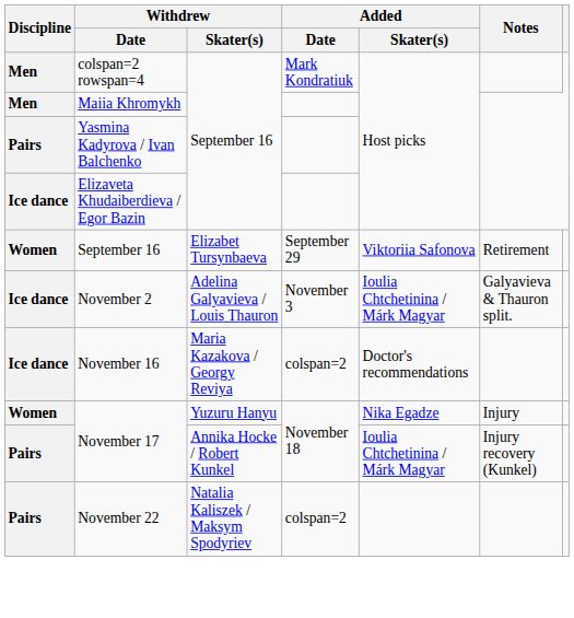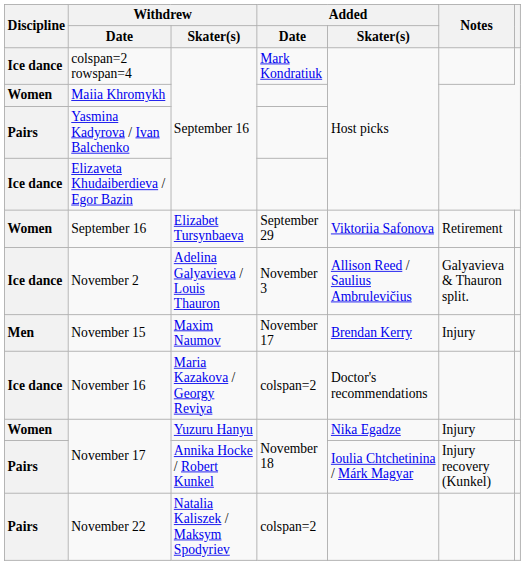colspan=2 rowspan=4 | Discipline: Men -> Ice dance
Maiia Khromykh | Discipline: Men -> Women
November 2 | Added / Skater(s): Ioulia Chtchetinina / Márk Magyar -> Allison Reed / Saulius Ambrulevičius
+ row: Men | November 15 | Maxim Naumov | November 17 | Brendan Kerry | Injury
